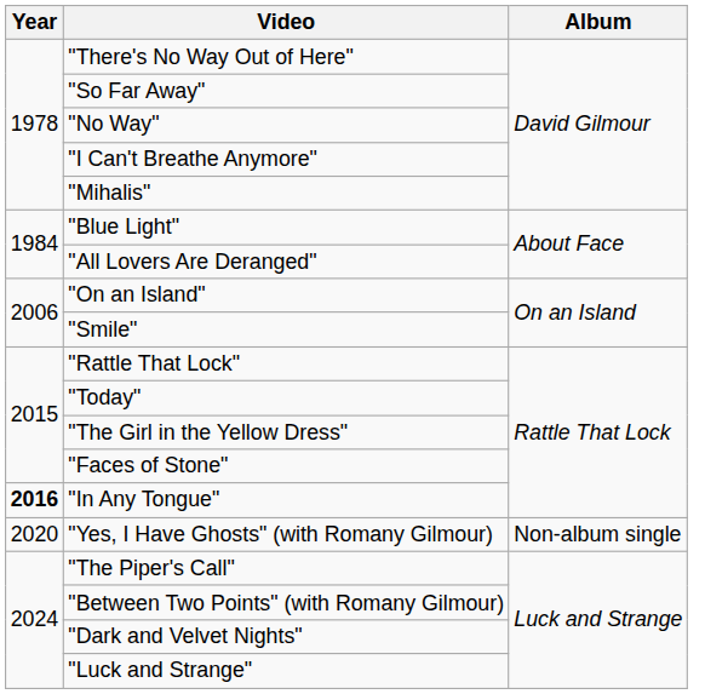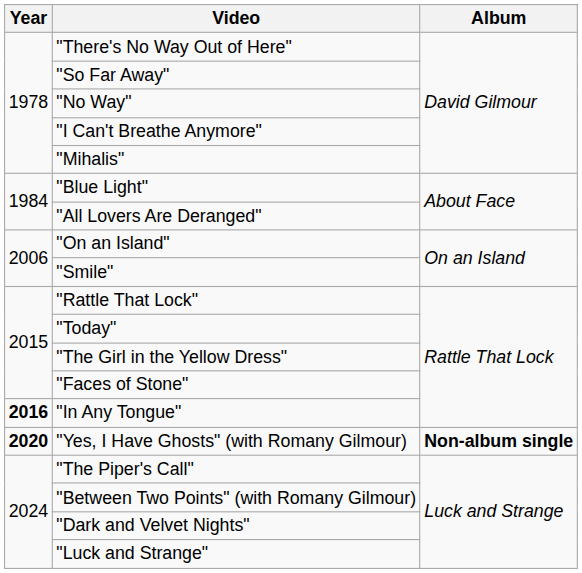"Yes, I Have Ghosts" (with Romany Gilmour) | Year: normal -> bold
"Yes, I Have Ghosts" (with Romany Gilmour) | Album: normal -> bold
